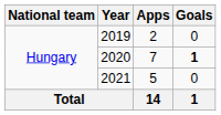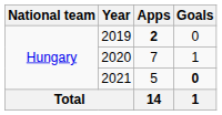2019 | Apps: normal -> bold
2020 | Goals: bold -> normal
2021 | Goals: normal -> bold
